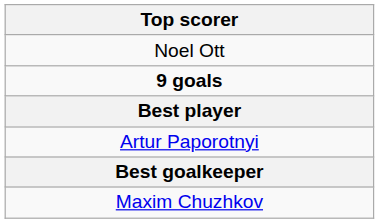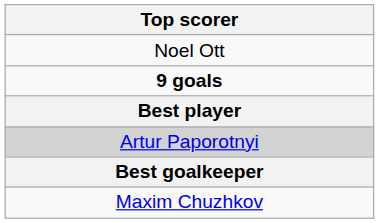row 5 | column 1: no background -> lightgrey background
